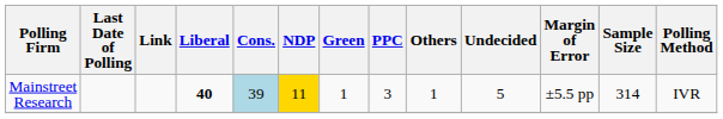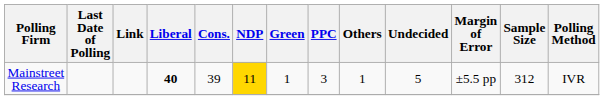Mainstreet Research | Cons.: lightblue background -> no background
Mainstreet Research | Sample Size: 314 -> 312
